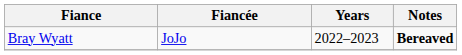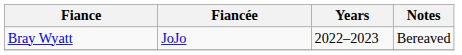Bray Wyatt | Notes: bold -> normal
